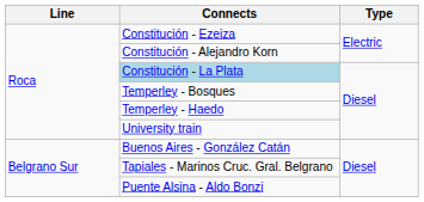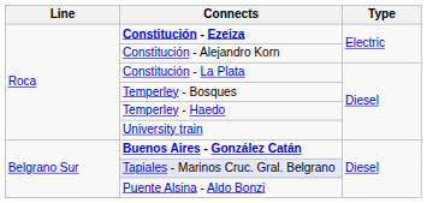Constitución - Ezeiza | Connects: normal -> bold
Constitución - La Plata | Connects: lightblue background -> no background
Buenos Aires - González Catán | Connects: normal -> bold
Tapiales - Marinos Cruc. Gral. Belgrano | Connects: no background -> lavender background
